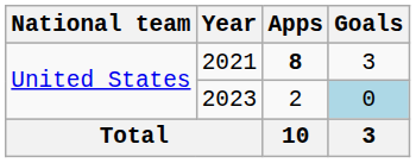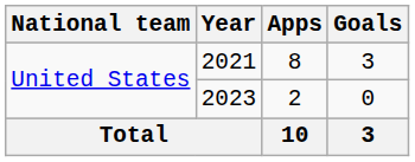2021 | Apps: bold -> normal
2023 | Goals: lightblue background -> no background
